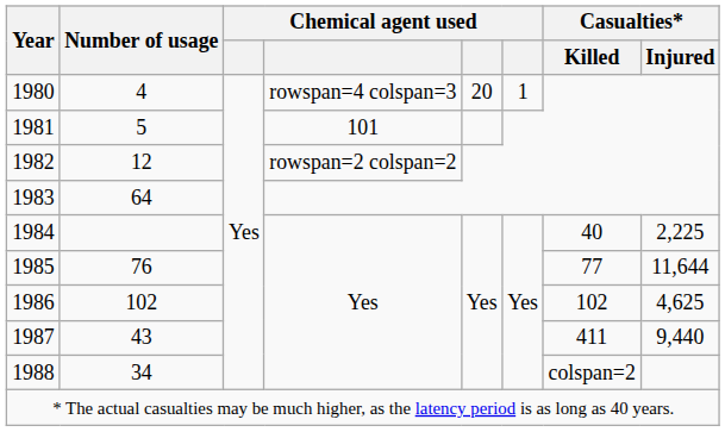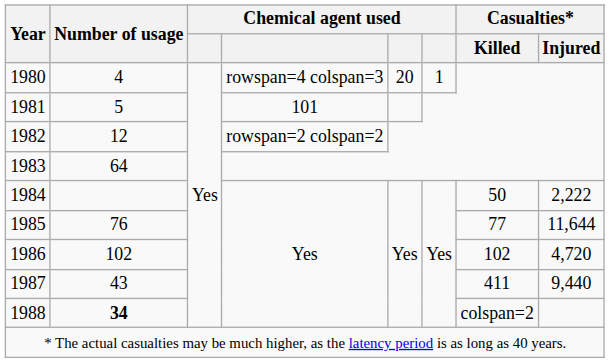1984 | Casualties* / Killed: 40 -> 50
1984 | Casualties* / Injured: 2,225 -> 2,222
1986 | Casualties* / Injured: 4,625 -> 4,720
1988 | Number of usage: normal -> bold
